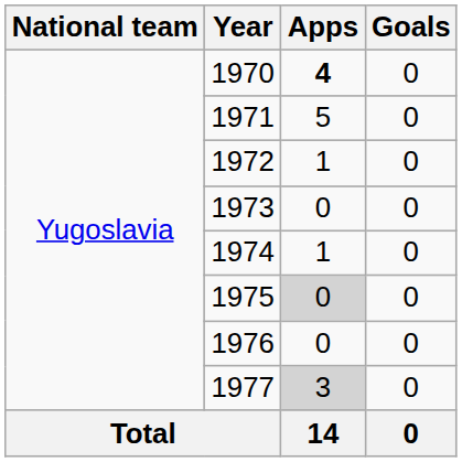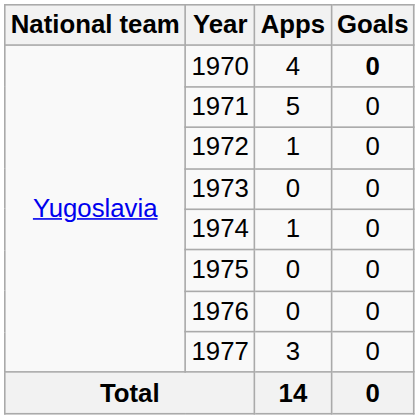1970 | Apps: bold -> normal
1970 | Goals: normal -> bold
1975 | Apps: lightgrey background -> no background
1977 | Apps: lightgrey background -> no background
